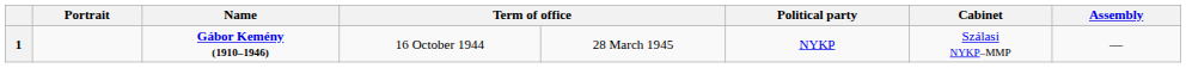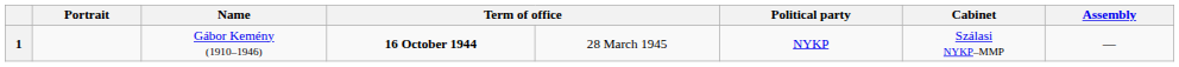1 | Name: bold -> normal
1 | column 4: normal -> bold
